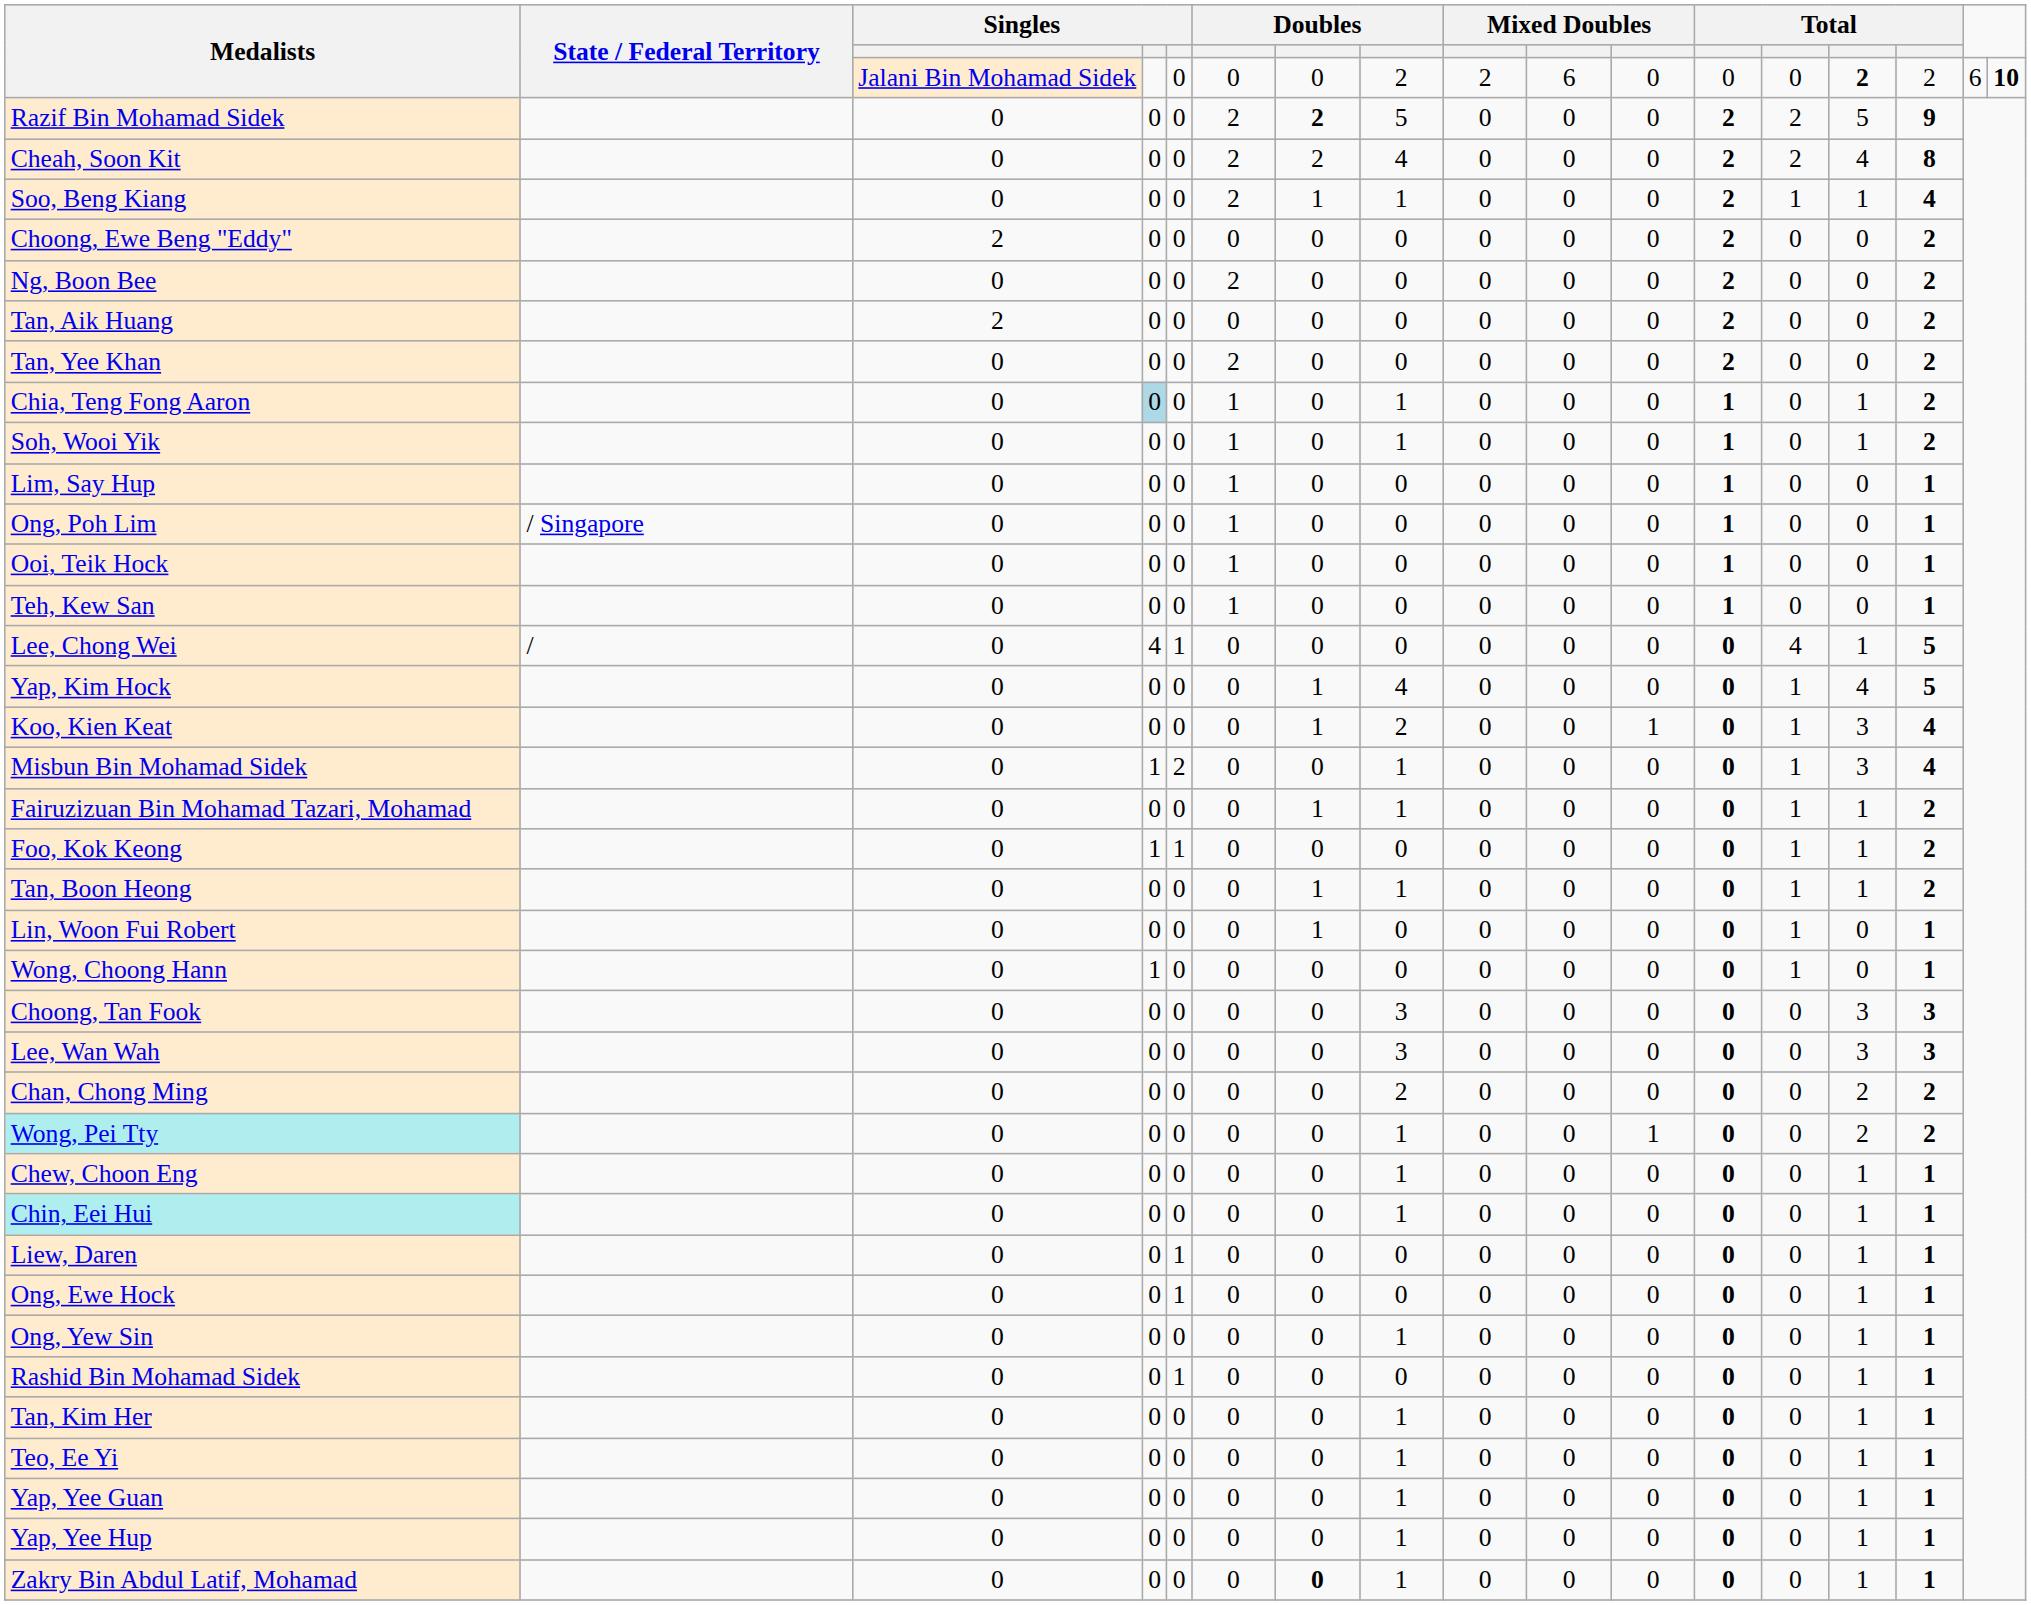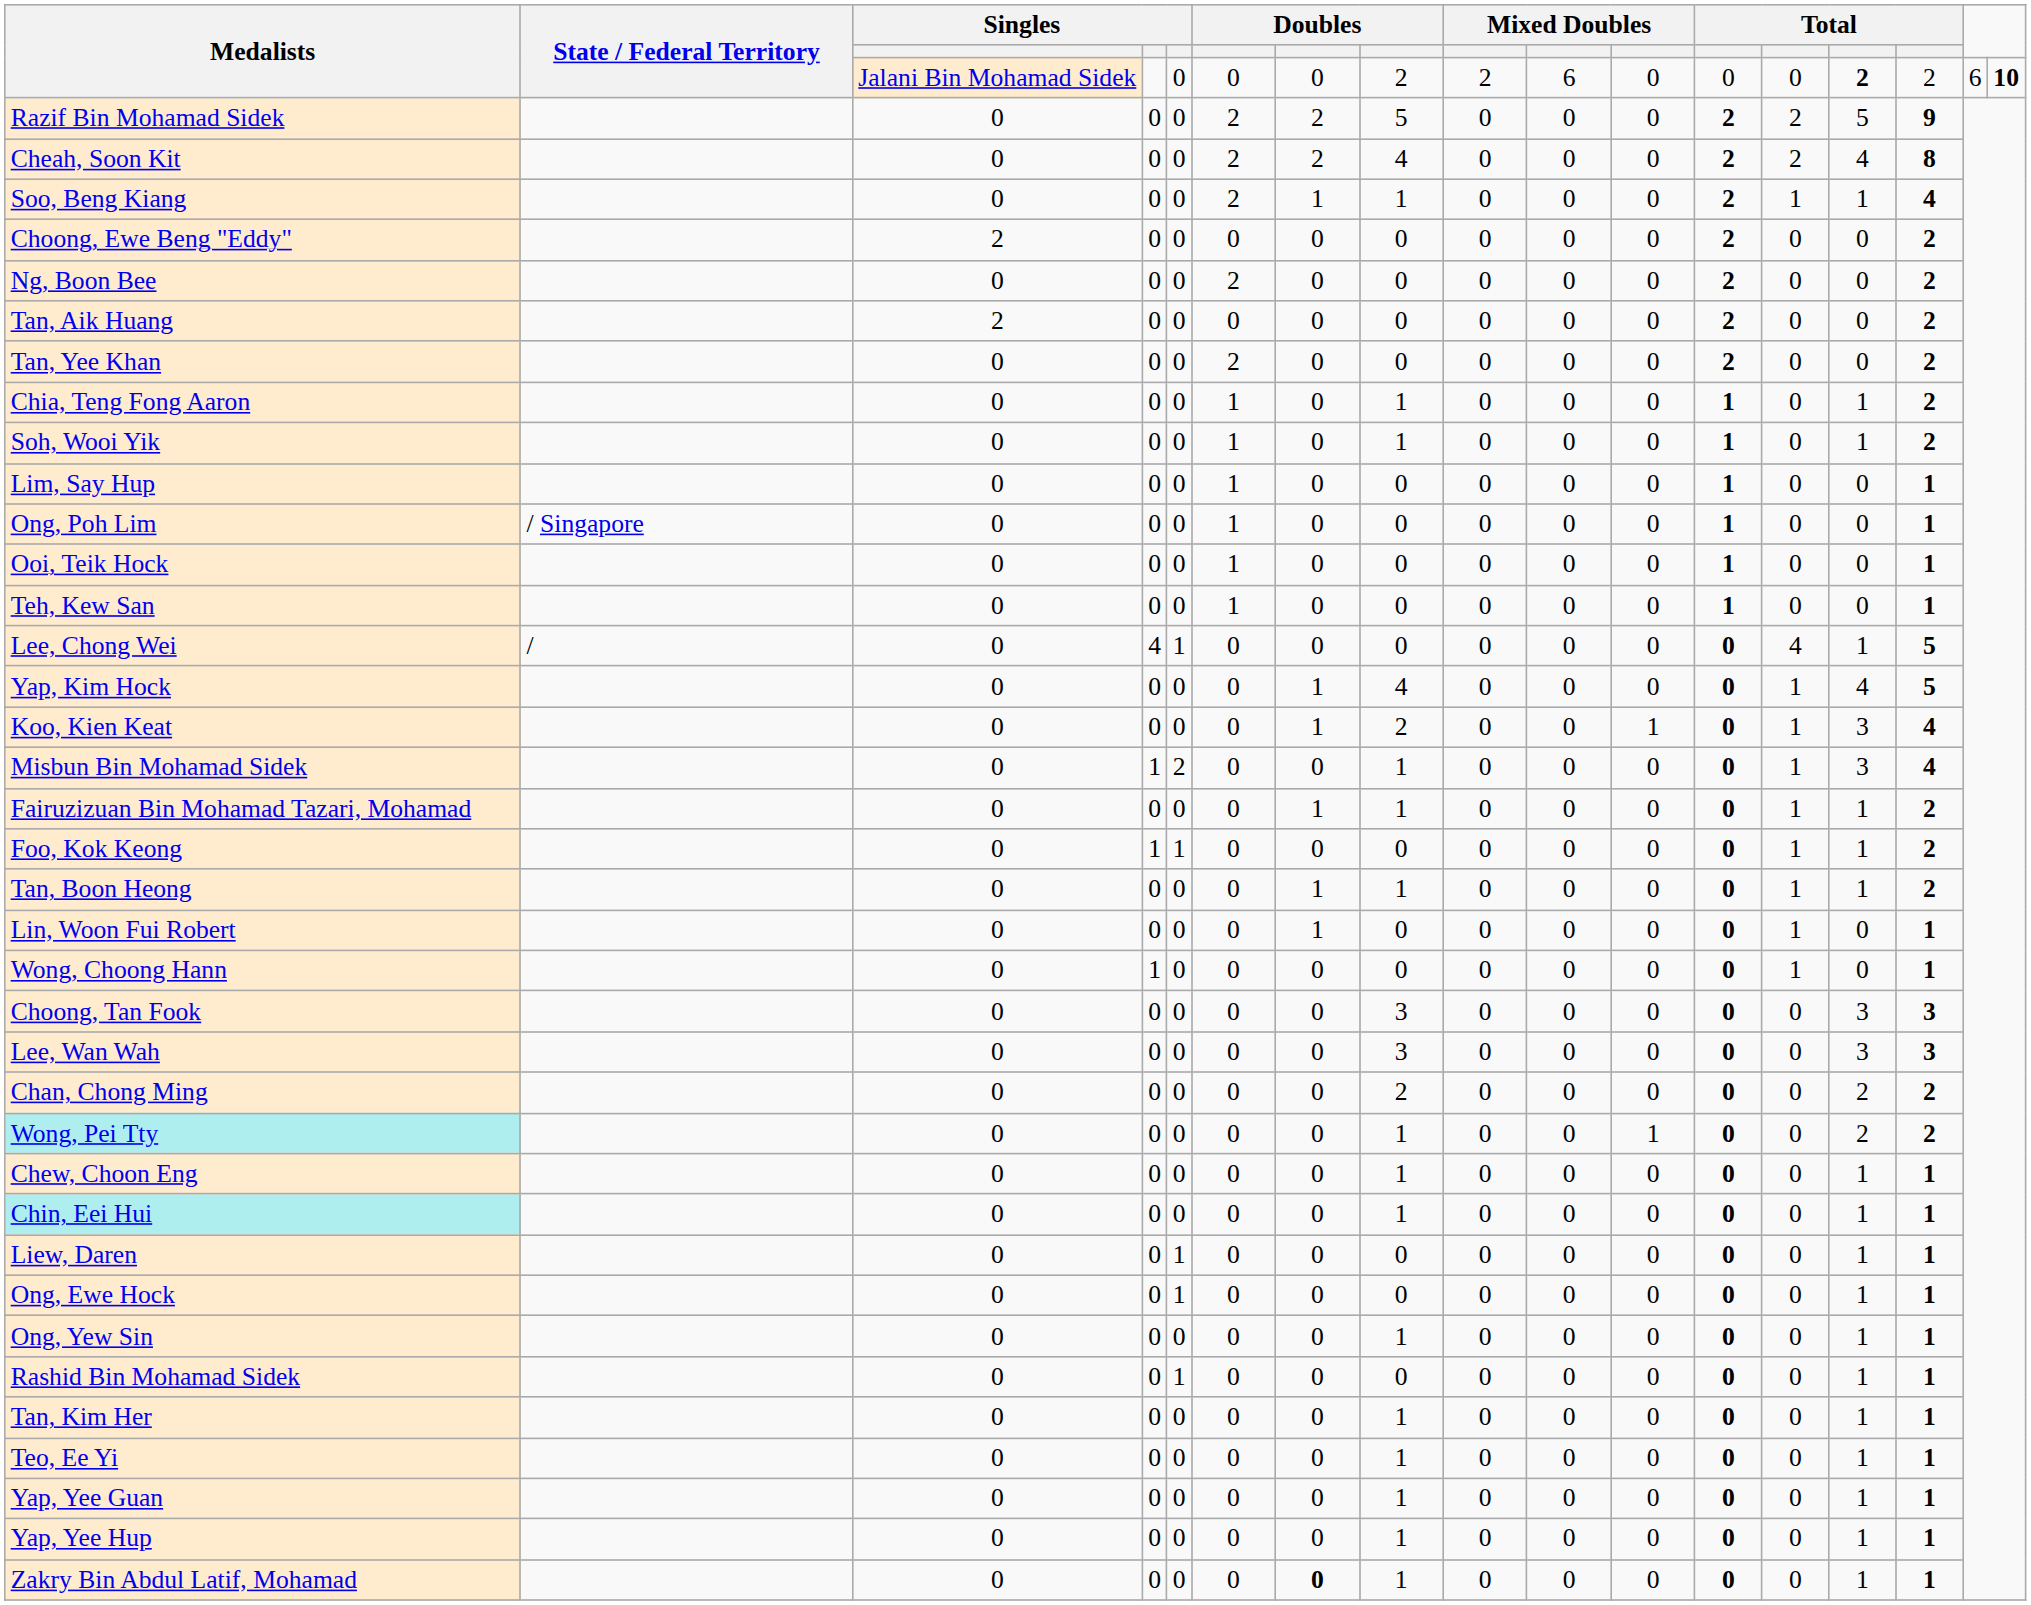Razif Bin Mohamad Sidek | column 7: bold -> normal
Chia, Teng Fong Aaron | column 4: lightblue background -> no background
